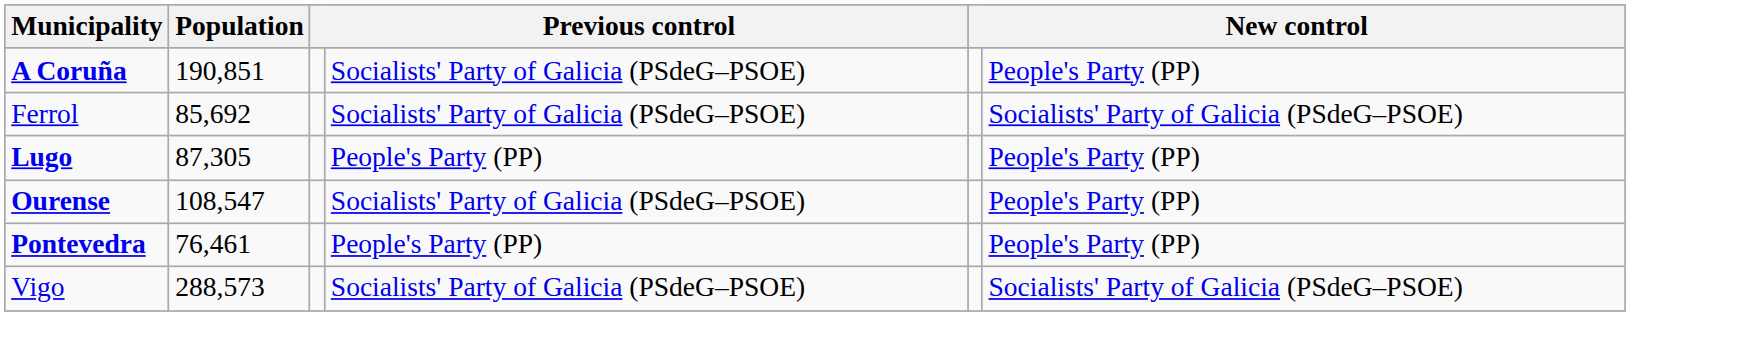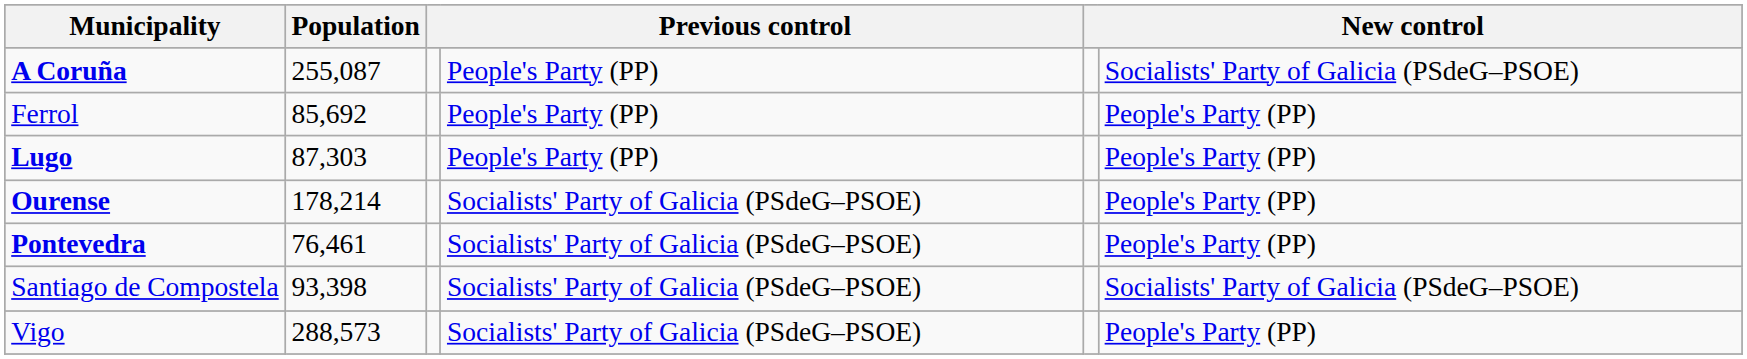A Coruña | Population: 190,851 -> 255,087
A Coruña | column 4: Socialists' Party of Galicia (PSdeG–PSOE) -> People's Party (PP)
A Coruña | column 6: People's Party (PP) -> Socialists' Party of Galicia (PSdeG–PSOE)
Ferrol | column 4: Socialists' Party of Galicia (PSdeG–PSOE) -> People's Party (PP)
Ferrol | column 6: Socialists' Party of Galicia (PSdeG–PSOE) -> People's Party (PP)
Lugo | Population: 87,305 -> 87,303
Ourense | Population: 108,547 -> 178,214
Pontevedra | column 4: People's Party (PP) -> Socialists' Party of Galicia (PSdeG–PSOE)
+ row: Santiago de Compostela | 93,398 | Socialists' Party of Galicia (PSdeG–PSOE) | Socialists' Party of Galicia (PSdeG–PSOE)
Vigo | column 6: Socialists' Party of Galicia (PSdeG–PSOE) -> People's Party (PP)
